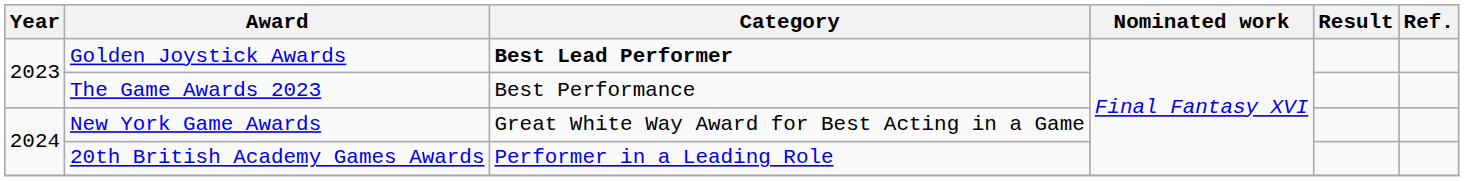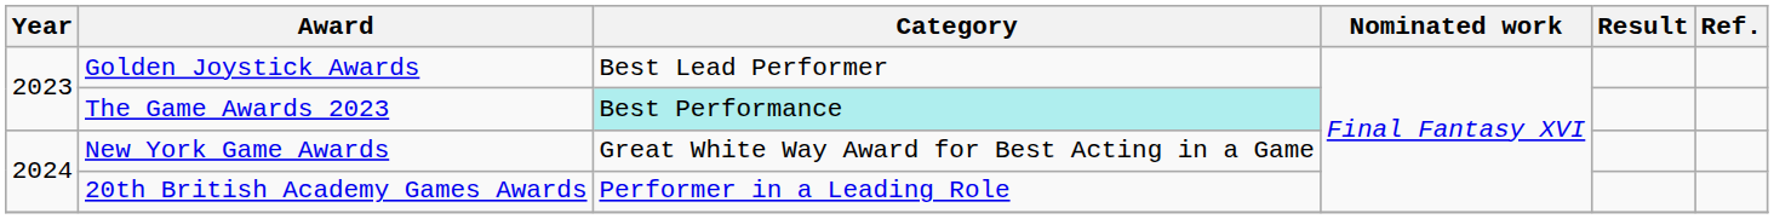Golden Joystick Awards | Category: bold -> normal
The Game Awards 2023 | Category: no background -> paleturquoise background
